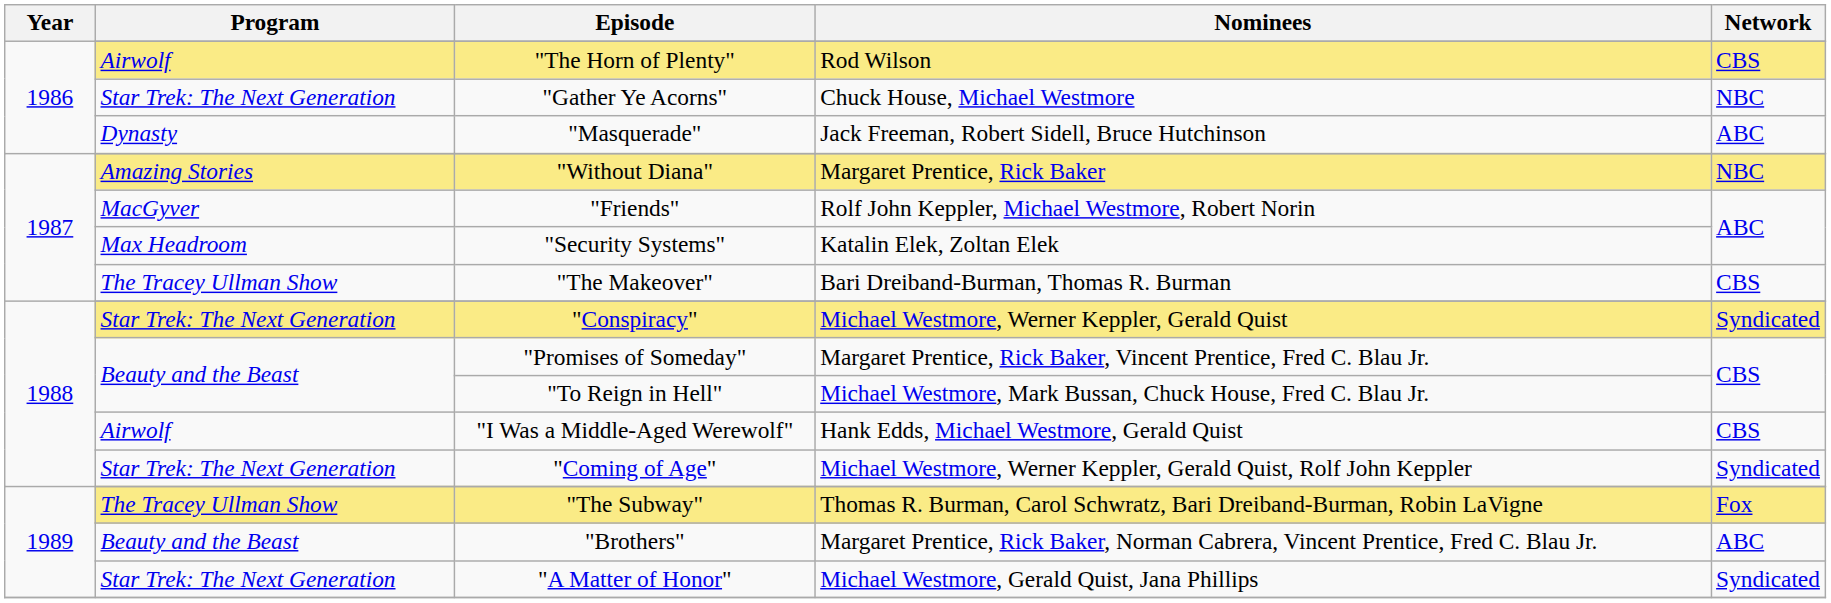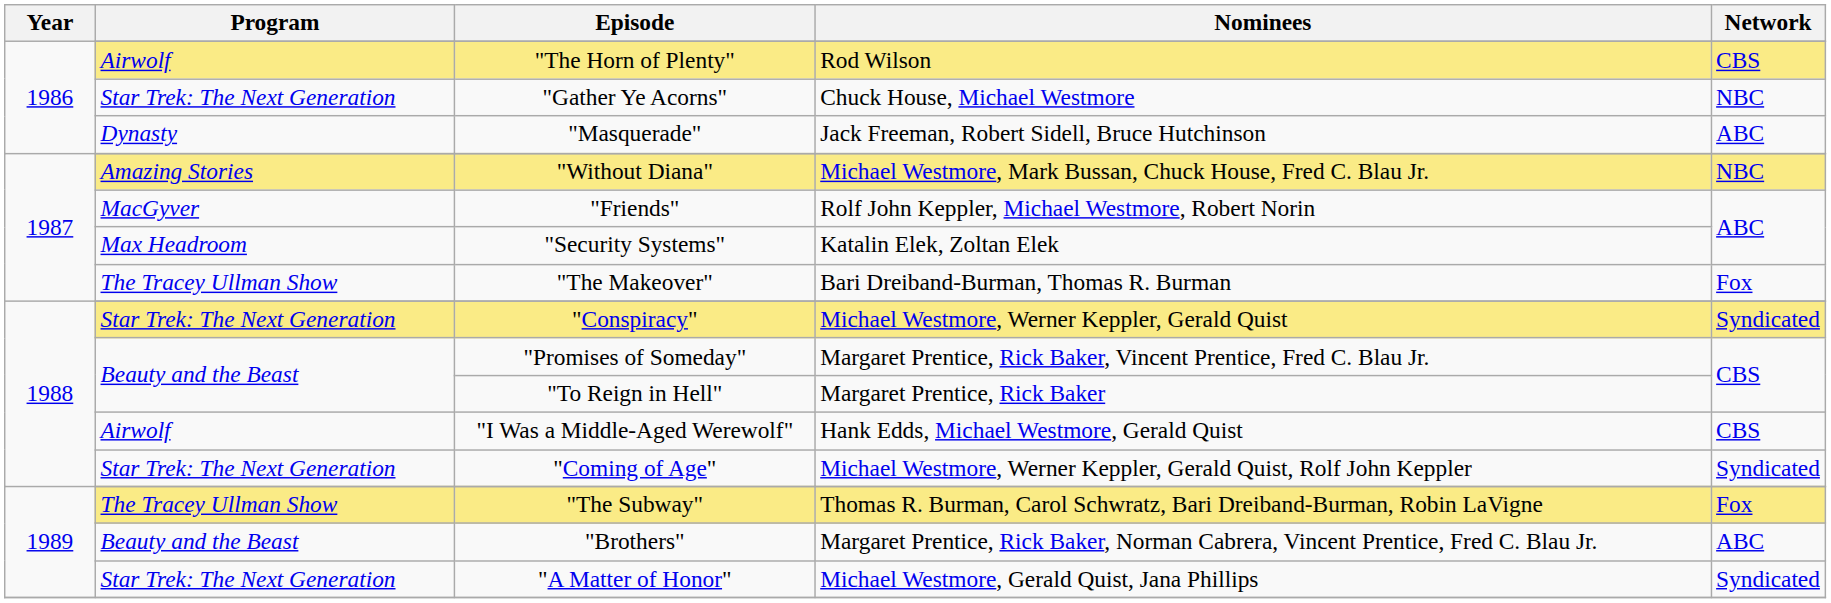"Without Diana" | Nominees: Margaret Prentice, Rick Baker -> Michael Westmore, Mark Bussan, Chuck House, Fred C. Blau Jr.
"The Makeover" | Network: CBS -> Fox
"To Reign in Hell" | Nominees: Michael Westmore, Mark Bussan, Chuck House, Fred C. Blau Jr. -> Margaret Prentice, Rick Baker
